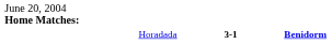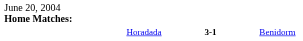Horadada | column 3: bold -> normal
